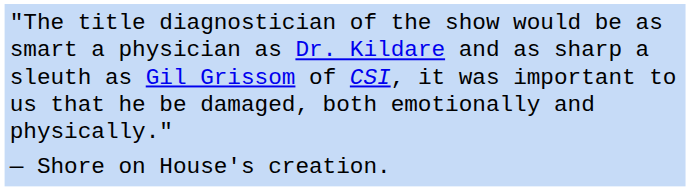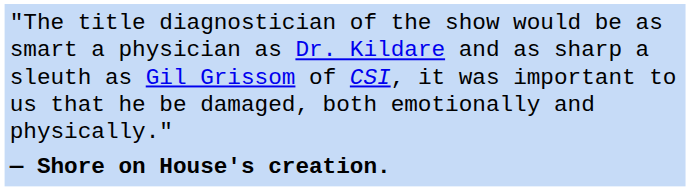row 2 | column 1: normal -> bold
